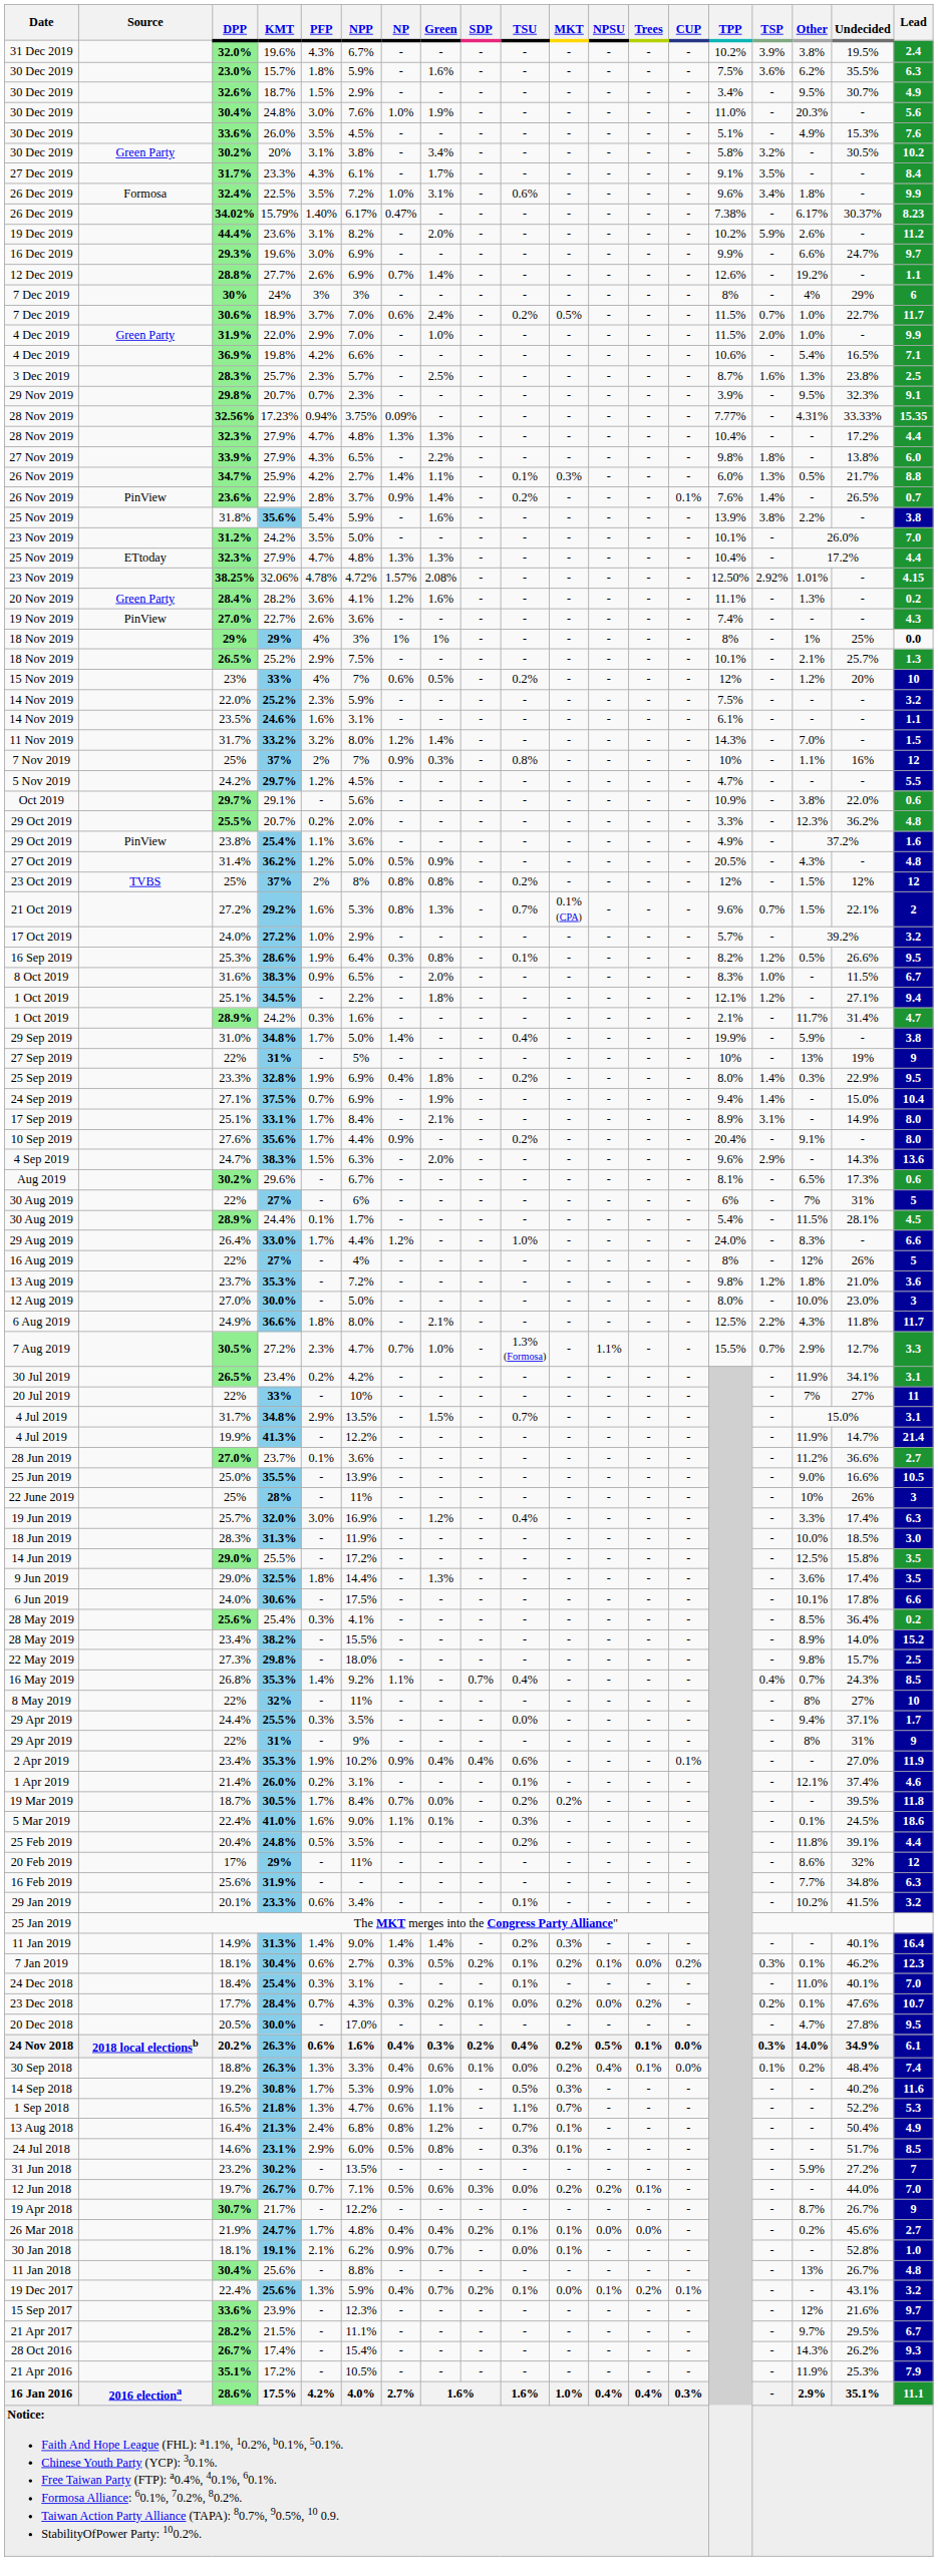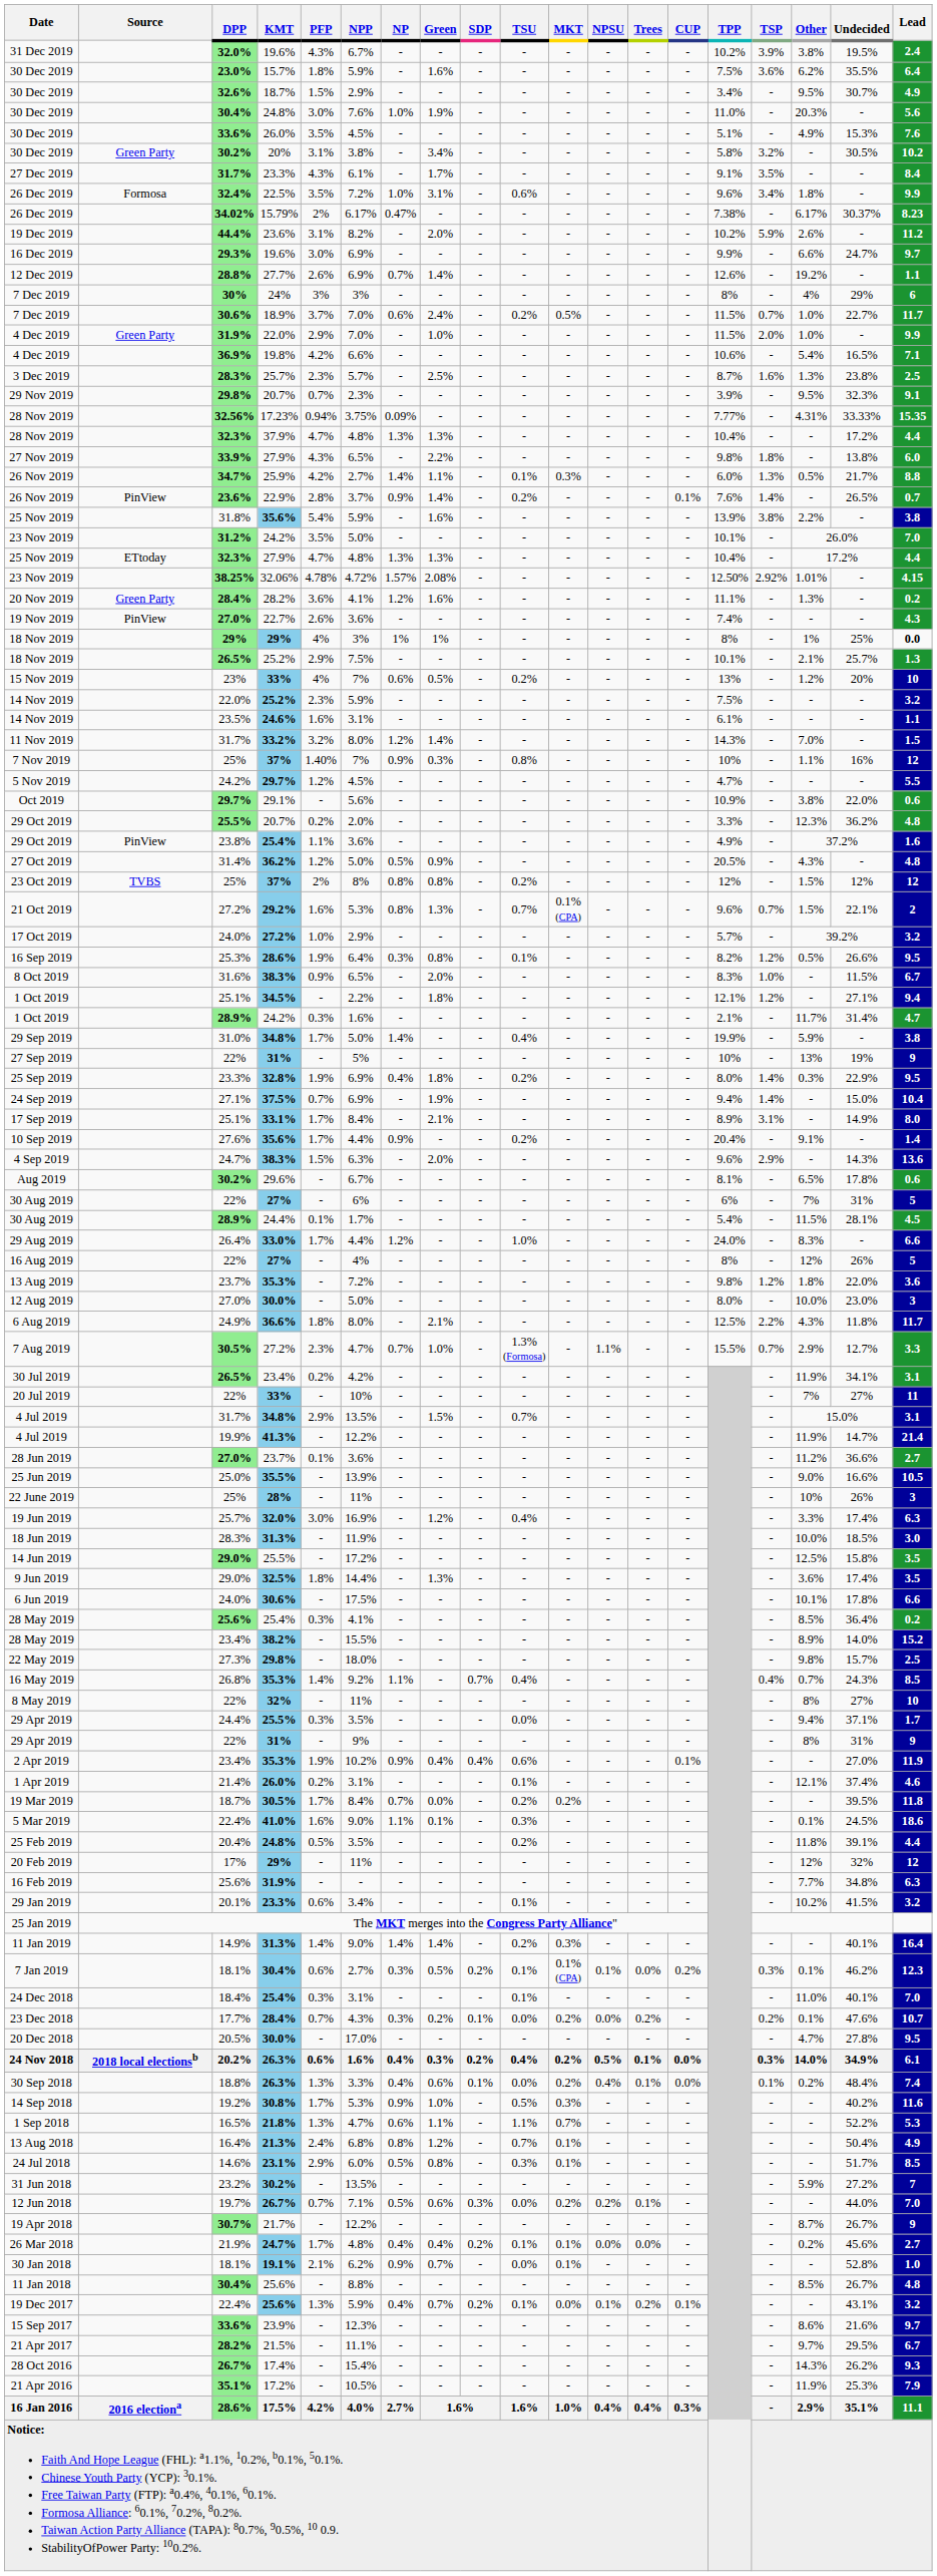30 Dec 2019 / 23.0% | Lead: 6.3 -> 6.4
26 Dec 2019 / 34.02% | PFP: 1.40% -> 2%
28 Nov 2019 / 32.3% | KMT: 27.9% -> 37.9%
15 Nov 2019 | TPP: 12% -> 13%
7 Nov 2019 | PFP: 2% -> 1.40%
10 Sep 2019 | Lead: 8.0 -> 1.4
Aug 2019 | Undecided: 17.3% -> 17.8%
13 Aug 2019 | Undecided: 21.0% -> 22.0%
20 Feb 2019 | Other: 8.6% -> 12%
7 Jan 2019 | MKT: 0.2% -> 0.1% (CPA)
11 Jan 2018 | Other: 13% -> 8.5%
15 Sep 2017 | Other: 12% -> 8.6%
